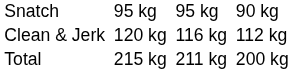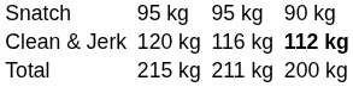Clean & Jerk | column 4: normal -> bold
